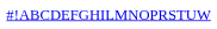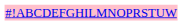row 1 | column 1: no background -> pink background
